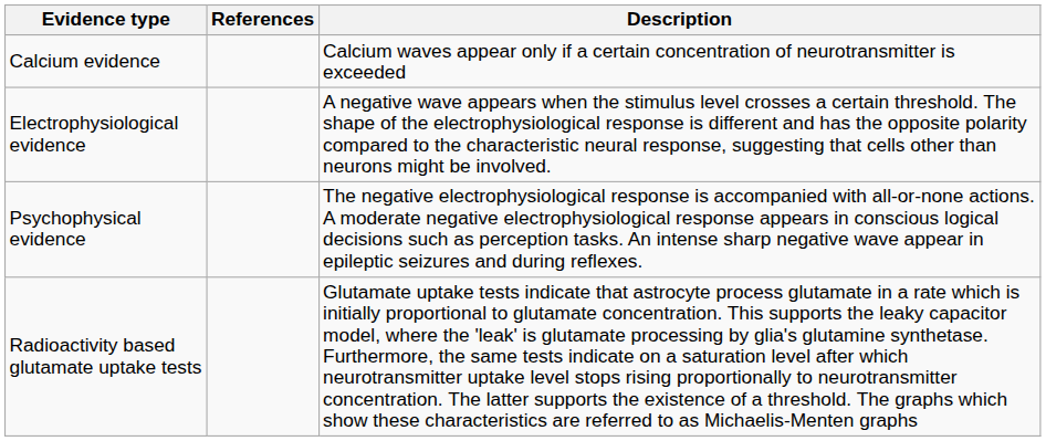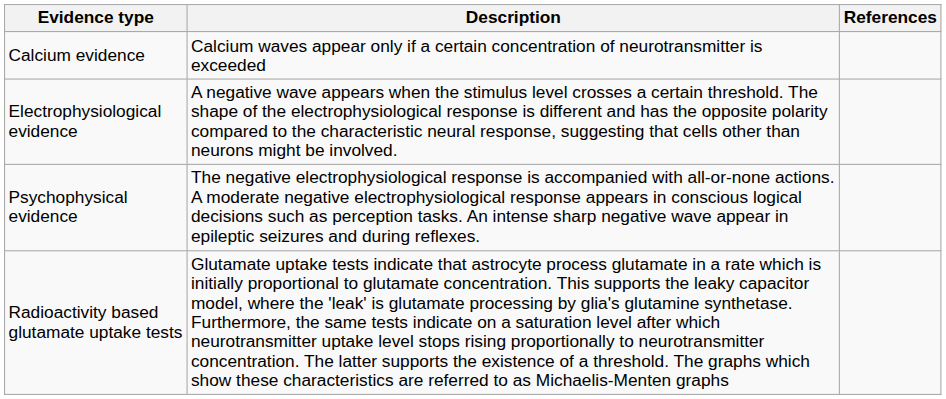columns swapped: Description <-> References
